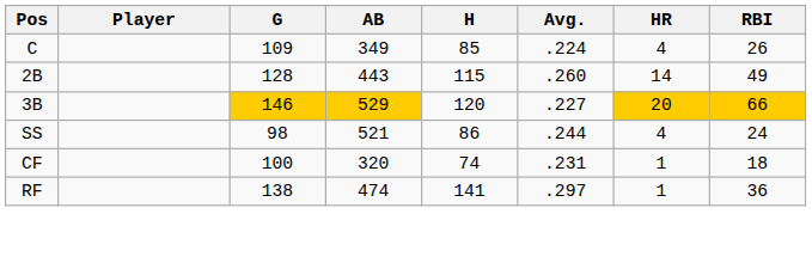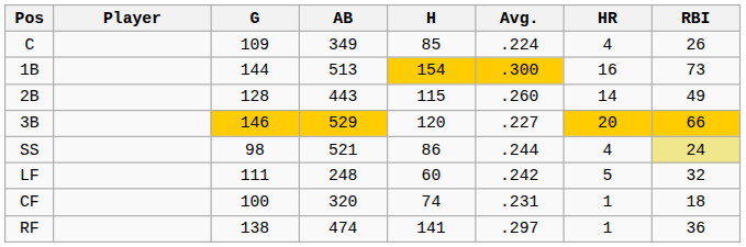+ row: 1B | 144 | 513 | 154 | .300 | 16 | 73
SS | RBI: no background -> khaki background
+ row: LF | 111 | 248 | 60 | .242 | 5 | 32
